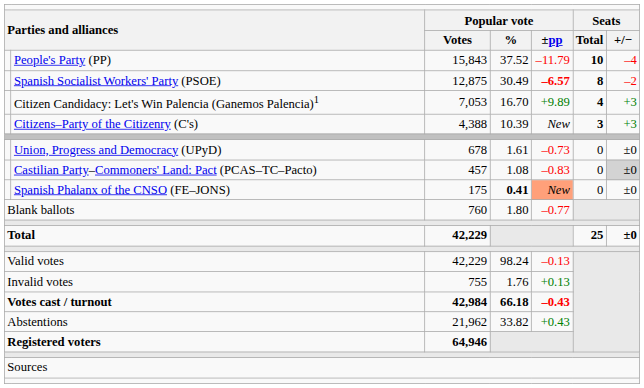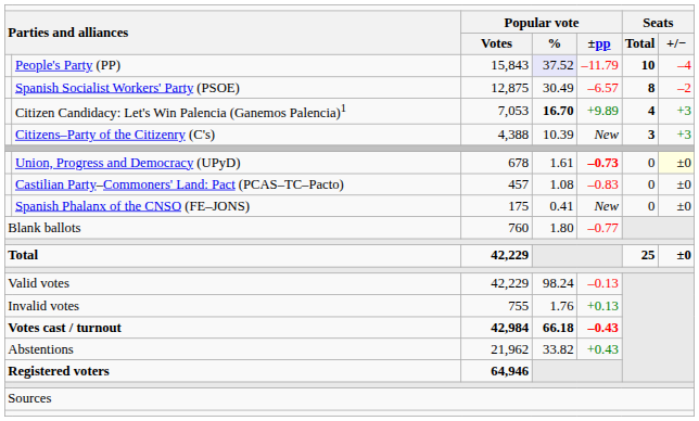People's Party (PP) | column 4: no background -> lavender background
Spanish Socialist Workers' Party (PSOE) | column 5: bold -> normal
Citizen Candidacy: Let's Win Palencia (Ganemos Palencia)1 | column 4: normal -> bold
Union, Progress and Democracy (UPyD) | column 5: normal -> bold
Union, Progress and Democracy (UPyD) | column 7: no background -> lightyellow background
Castilian Party–Commoners' Land: Pact (PCAS–TC–Pacto) | column 7: lightgrey background -> no background
Spanish Phalanx of the CNSO (FE–JONS) | column 4: bold -> normal
Spanish Phalanx of the CNSO (FE–JONS) | column 5: lightsalmon background -> no background
